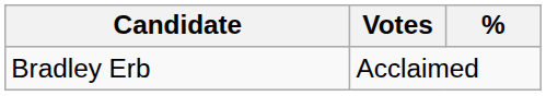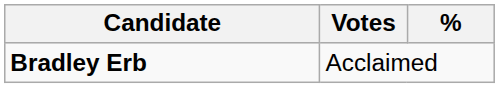Bradley Erb | Candidate: normal -> bold
